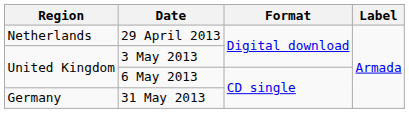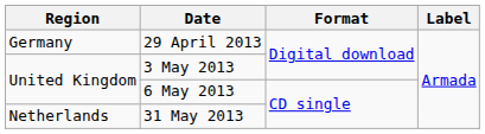29 April 2013 | Region: Netherlands -> Germany
31 May 2013 | Region: Germany -> Netherlands
